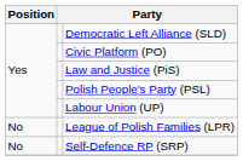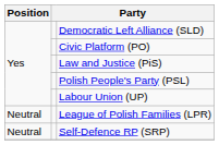League of Polish Families (LPR) | Position: No -> Neutral
Self-Defence RP (SRP) | Position: No -> Neutral
